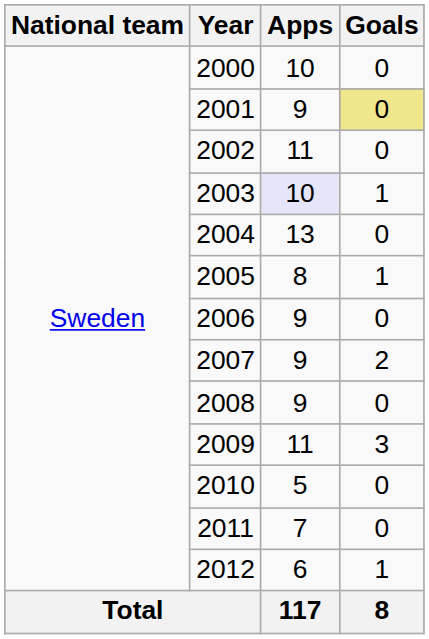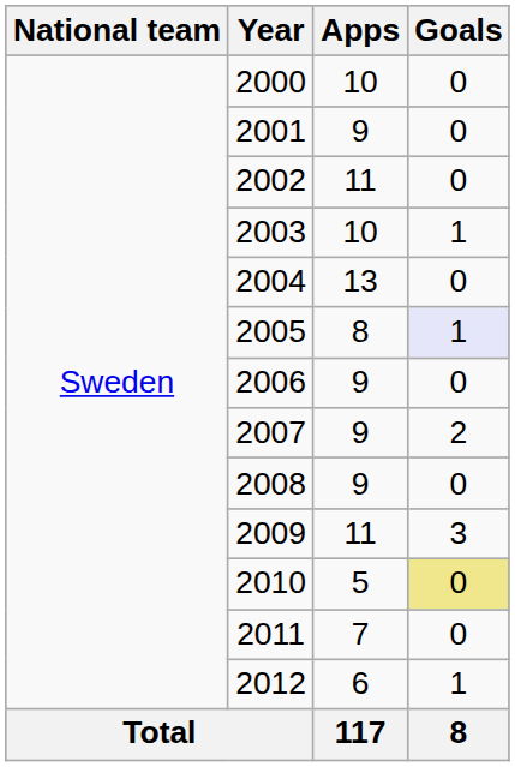2001 | Goals: khaki background -> no background
2003 | Apps: lavender background -> no background
2005 | Goals: no background -> lavender background
2010 | Goals: no background -> khaki background
